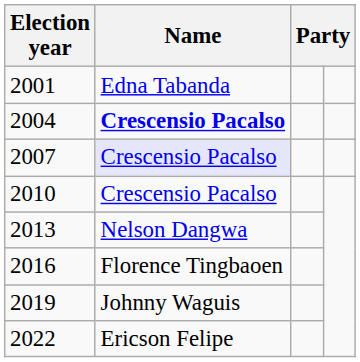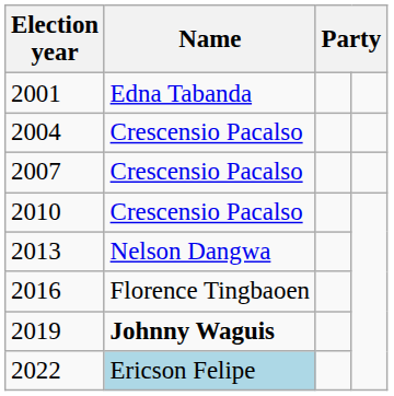2004 | Name: bold -> normal
2007 | Name: lavender background -> no background
2019 | Name: normal -> bold
2022 | Name: no background -> lightblue background
